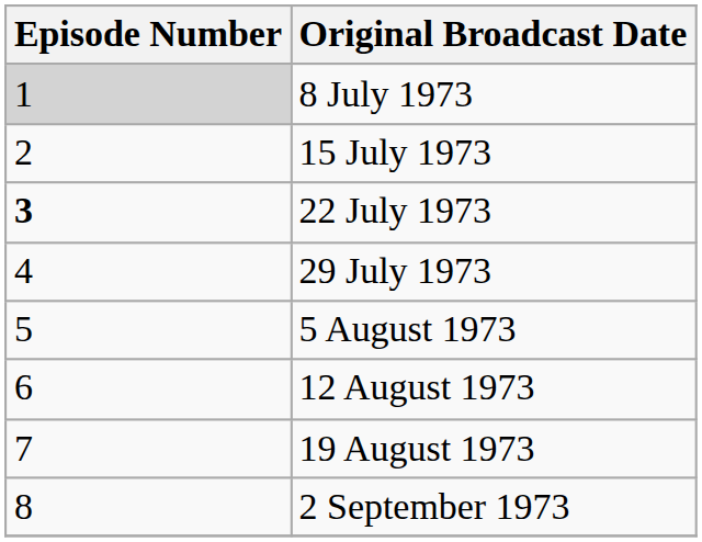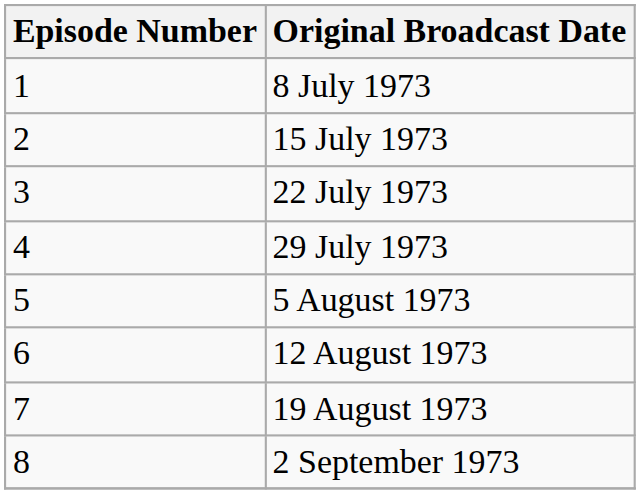8 July 1973 | Episode Number: lightgrey background -> no background
22 July 1973 | Episode Number: bold -> normal
